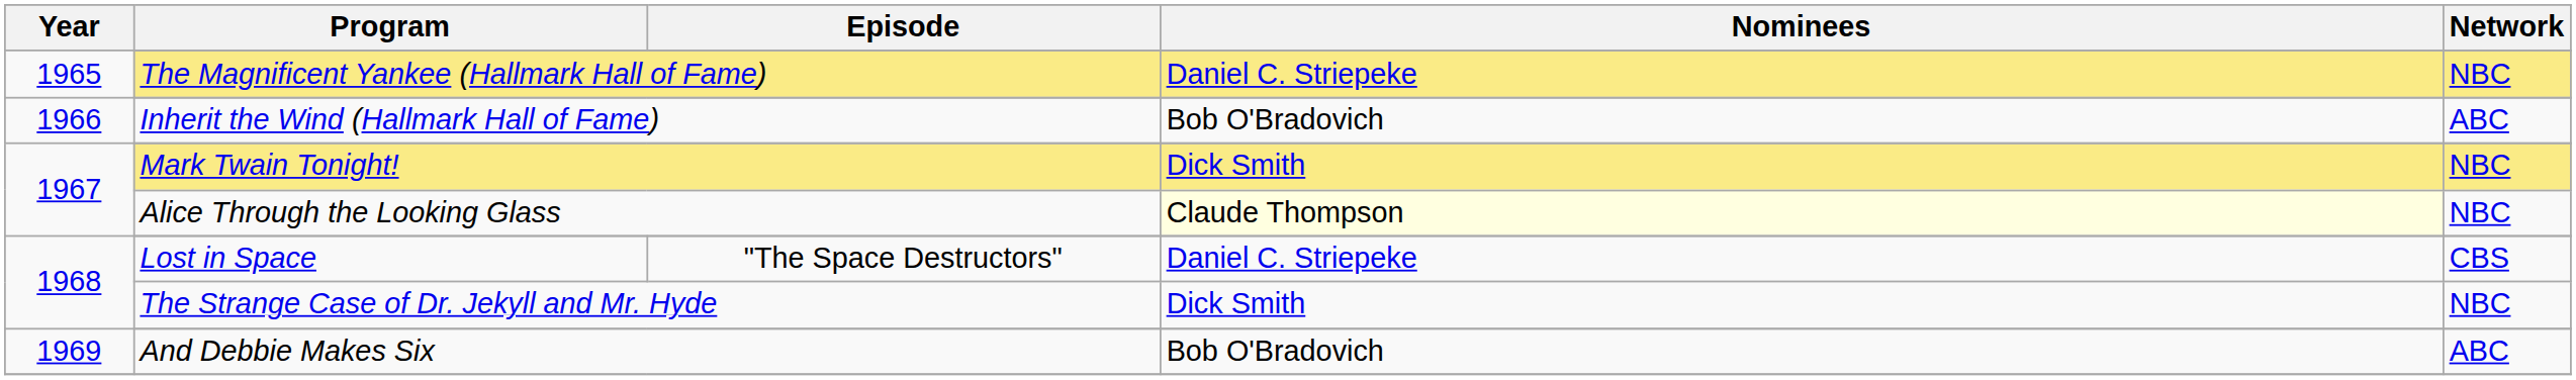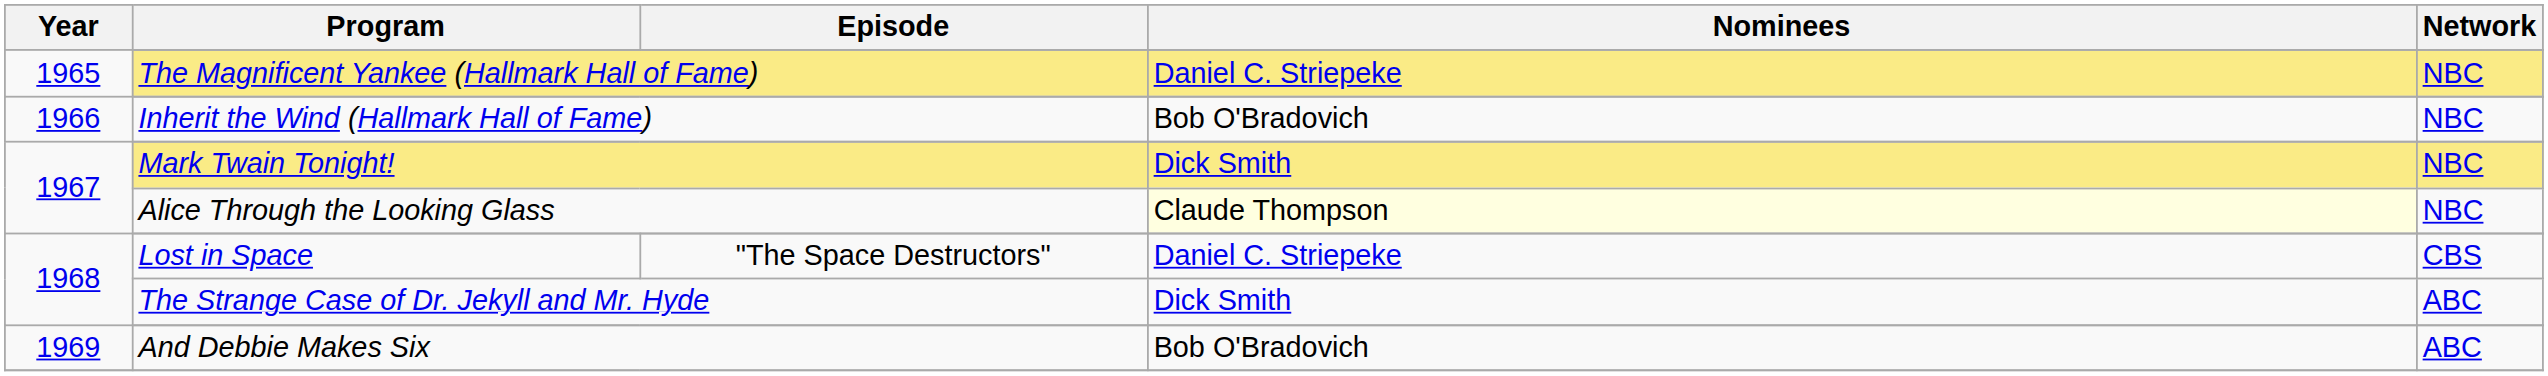Inherit the Wind (Hallmark Hall of Fame) | Network: ABC -> NBC
The Strange Case of Dr. Jekyll and Mr. Hyde | Network: NBC -> ABC
